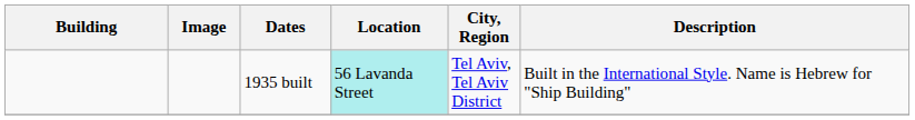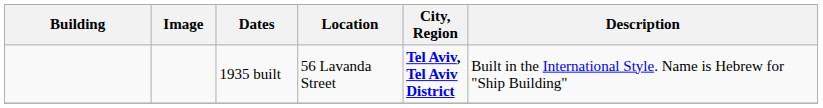1935 built | Location: paleturquoise background -> no background
1935 built | City, Region: normal -> bold
